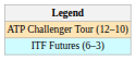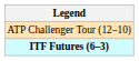row 3 | column 1: normal -> bold
